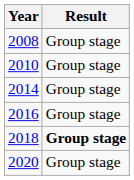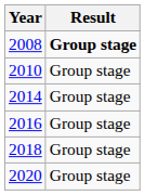2008 | Result: normal -> bold
2018 | Result: bold -> normal
